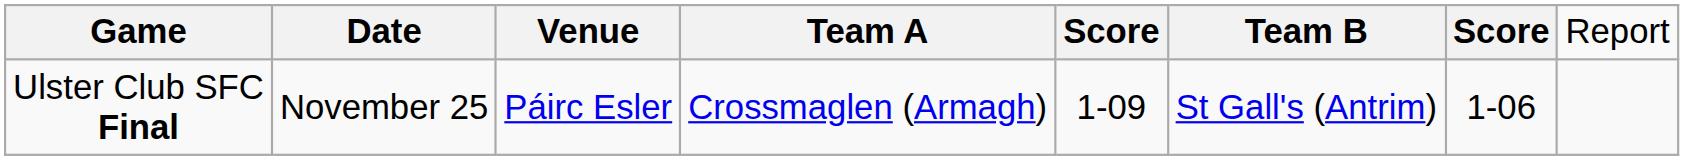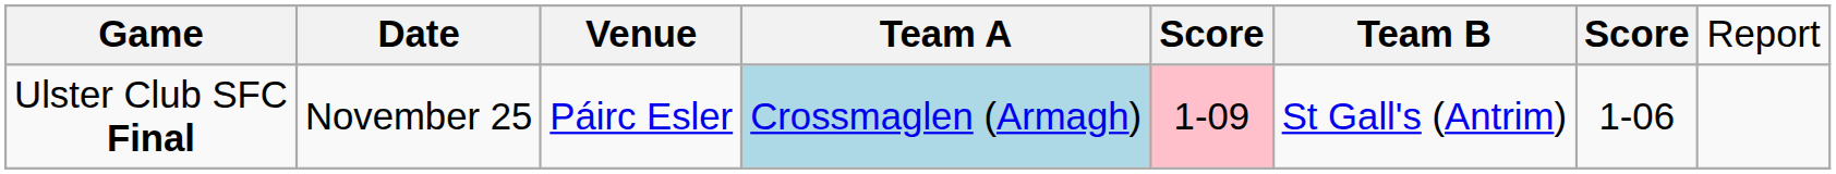Ulster Club SFC Final | column 4: no background -> lightblue background
Ulster Club SFC Final | column 5: no background -> pink background
